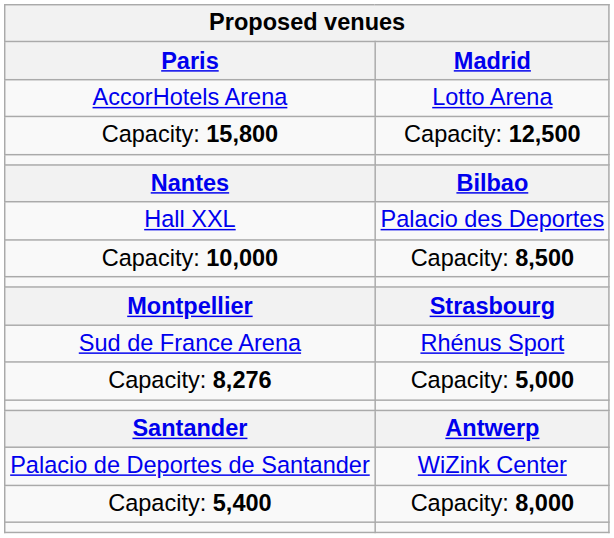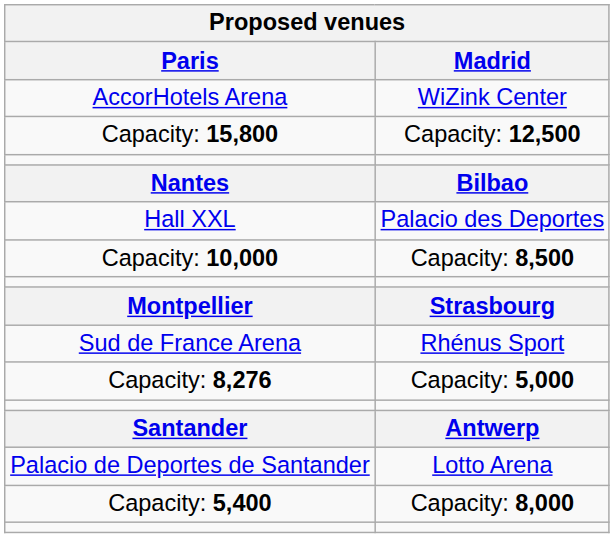row 3 | Madrid: Lotto Arena -> WiZink Center
row 15 | Madrid: WiZink Center -> Lotto Arena
